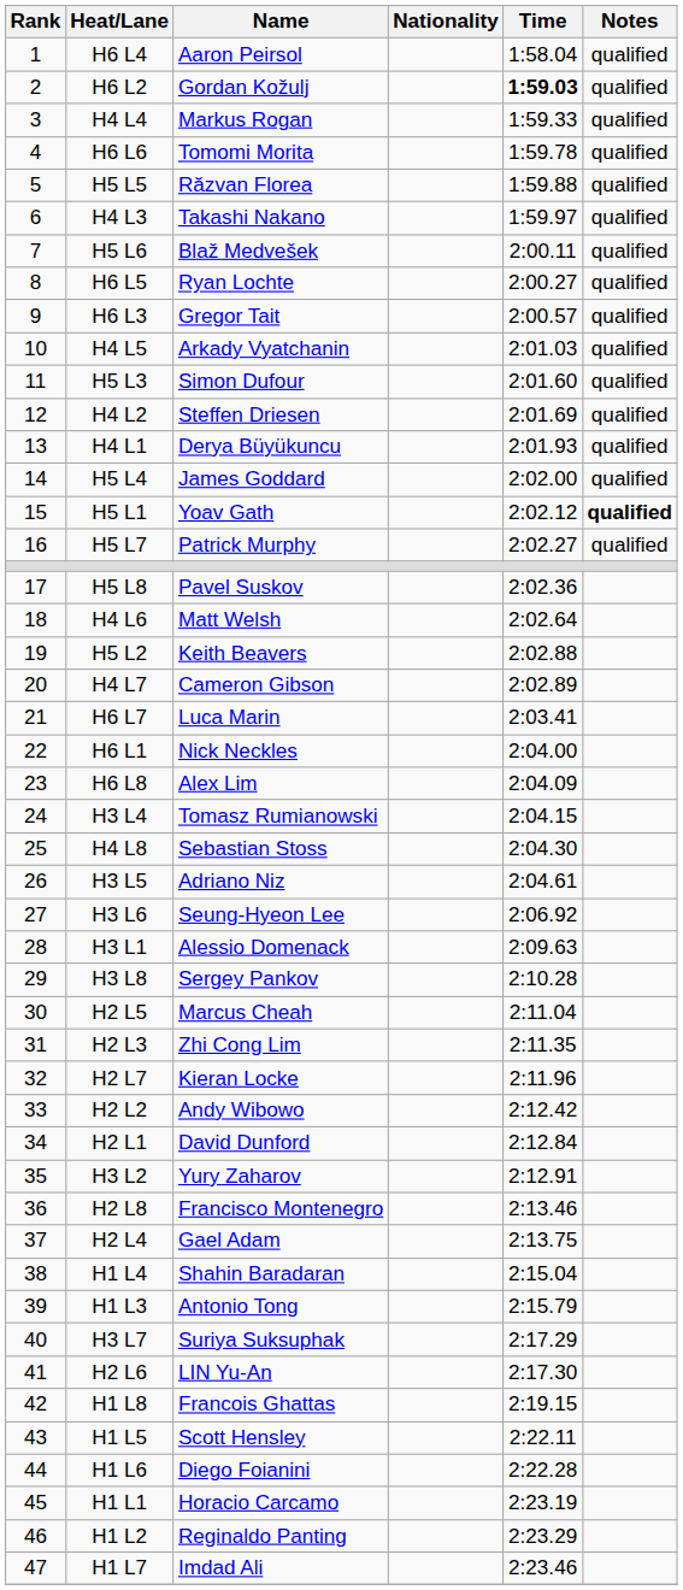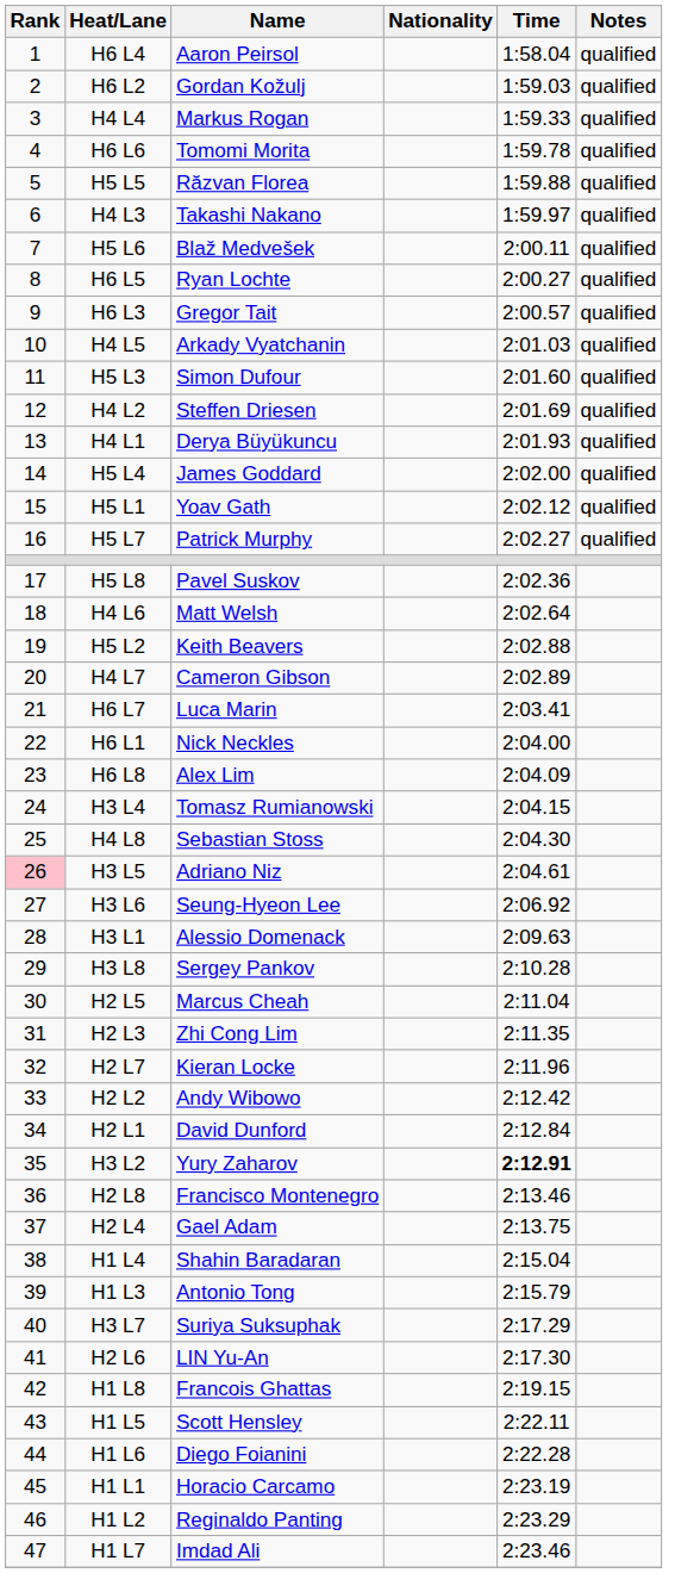H6 L2 | Time: bold -> normal
H5 L1 | Notes: bold -> normal
H3 L5 | Rank: no background -> pink background
H3 L2 | Time: normal -> bold
